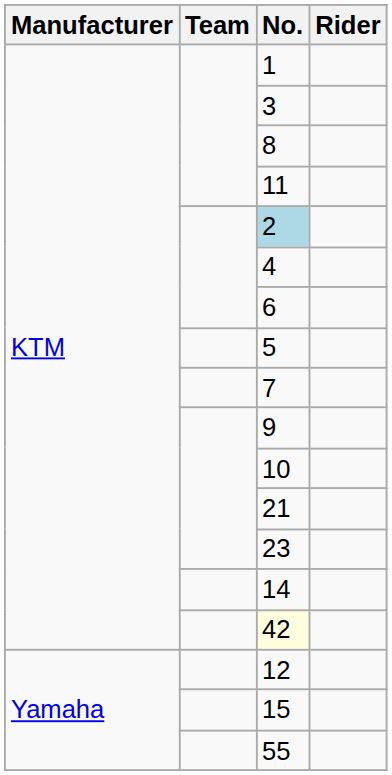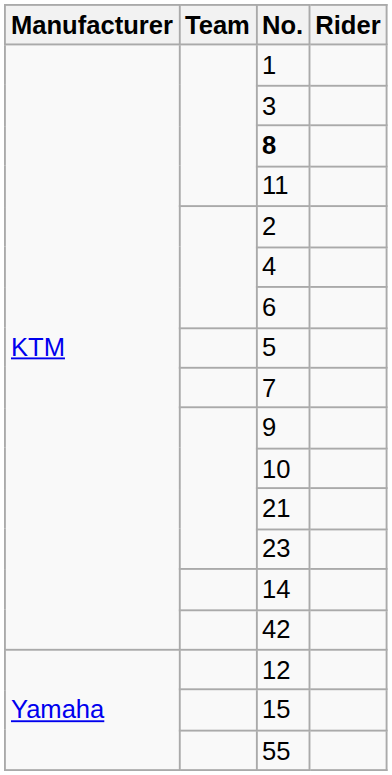8 | No.: normal -> bold
2 | No.: lightblue background -> no background
42 | No.: lightyellow background -> no background
